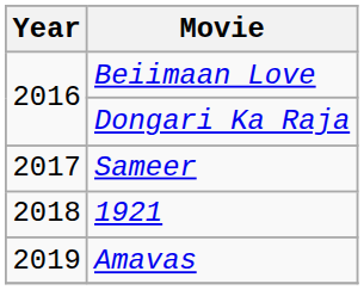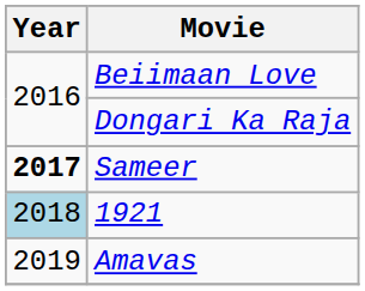Sameer | Year: normal -> bold
1921 | Year: no background -> lightblue background
